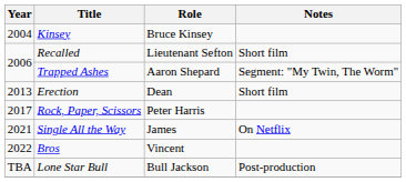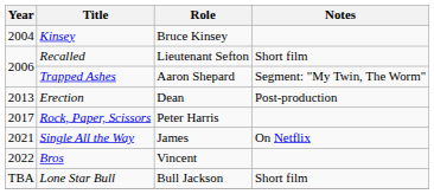Erection | Notes: Short film -> Post-production
Lone Star Bull | Notes: Post-production -> Short film
